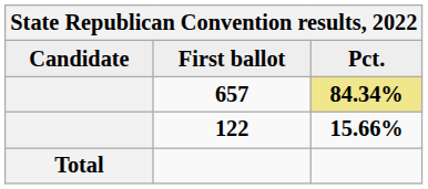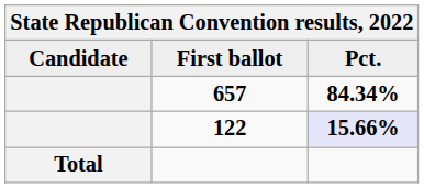657 | Pct.: khaki background -> no background
122 | Pct.: no background -> lavender background
